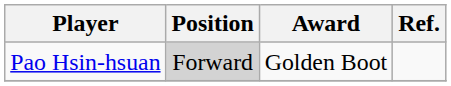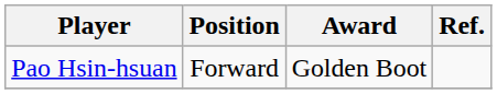Pao Hsin-hsuan | Position: lightgrey background -> no background
